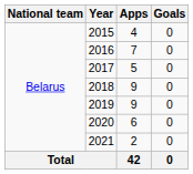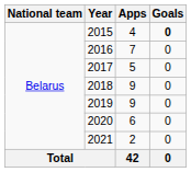2015 | Goals: normal -> bold
